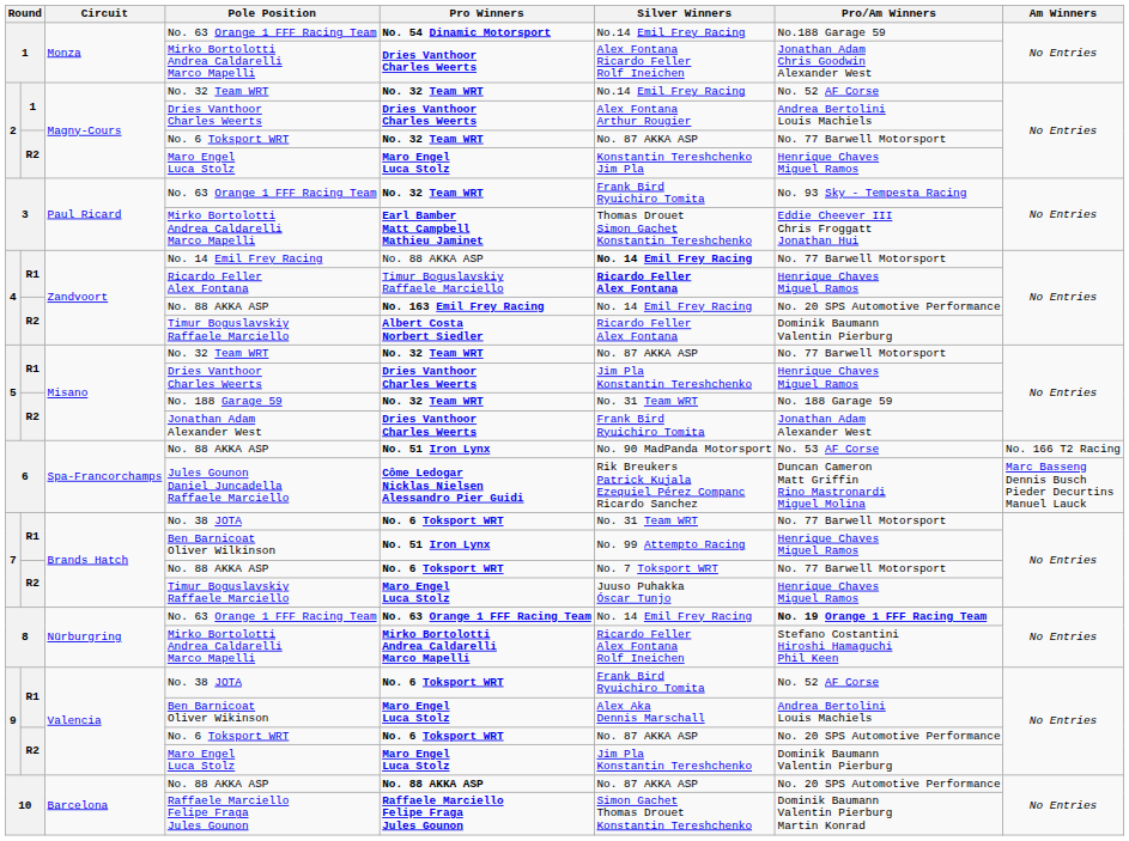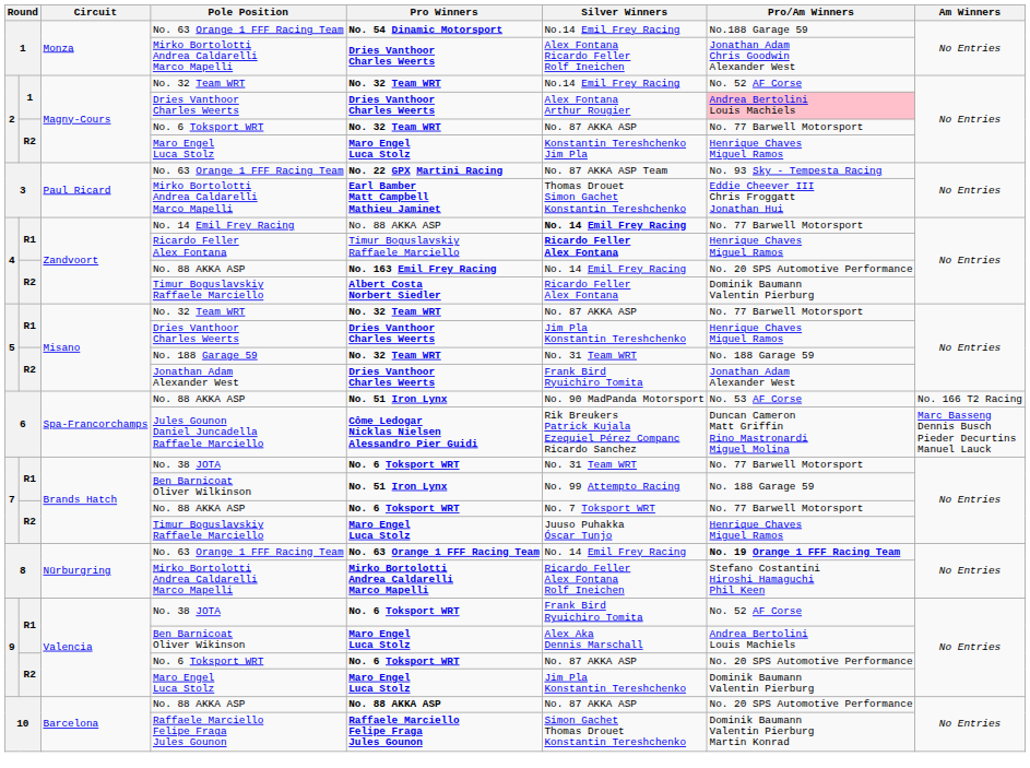2 / Dries Vanthoor Charles Weerts | Pro/Am Winners: no background -> pink background
3 / No. 63 Orange 1 FFF Racing Team | Pro Winners: No. 32 Team WRT -> No. 22 GPX Martini Racing
3 / No. 63 Orange 1 FFF Racing Team | Silver Winners: Frank Bird Ryuichiro Tomita -> No. 87 AKKA ASP Team
Ben Barnicoat Oliver Wilkinson | Pro/Am Winners: Henrique Chaves Miguel Ramos -> No. 188 Garage 59
